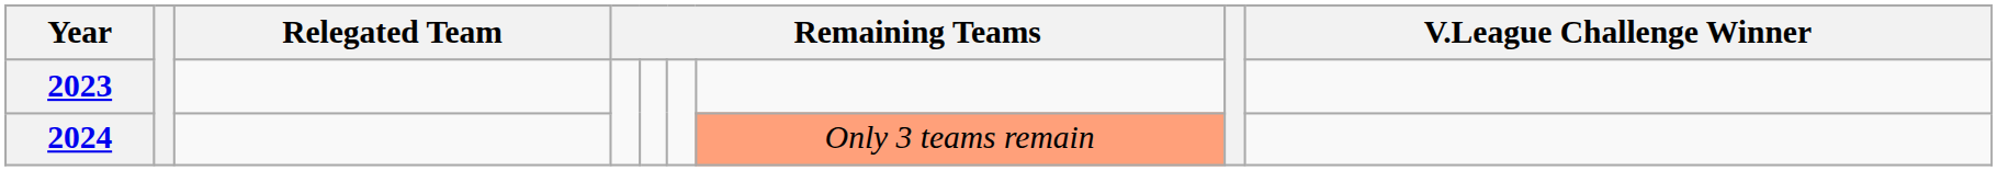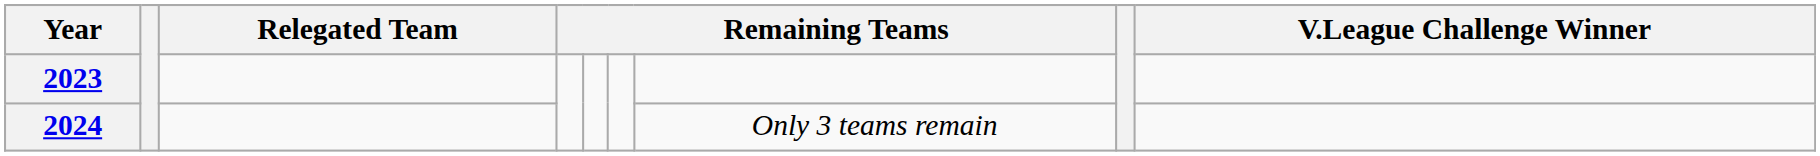2024 | column 7: lightsalmon background -> no background
